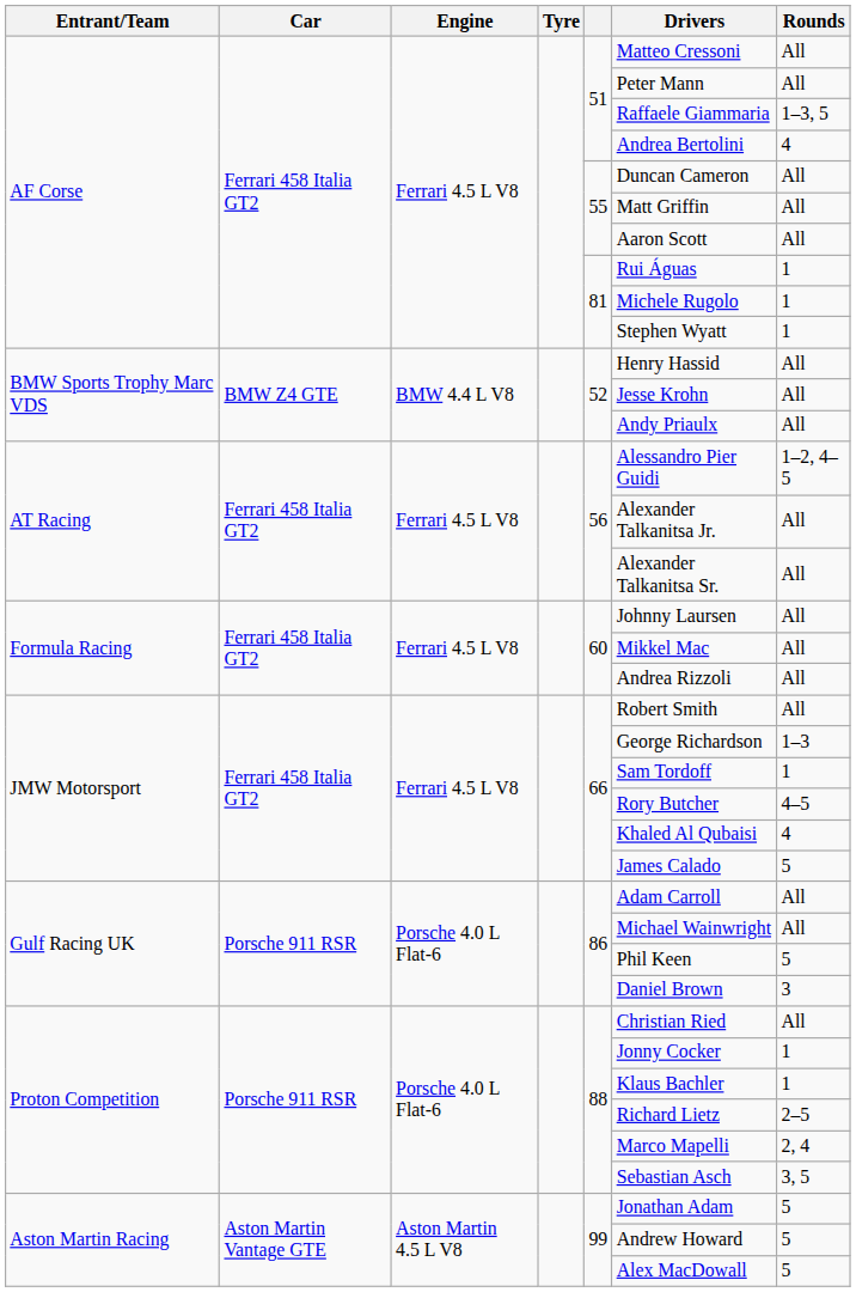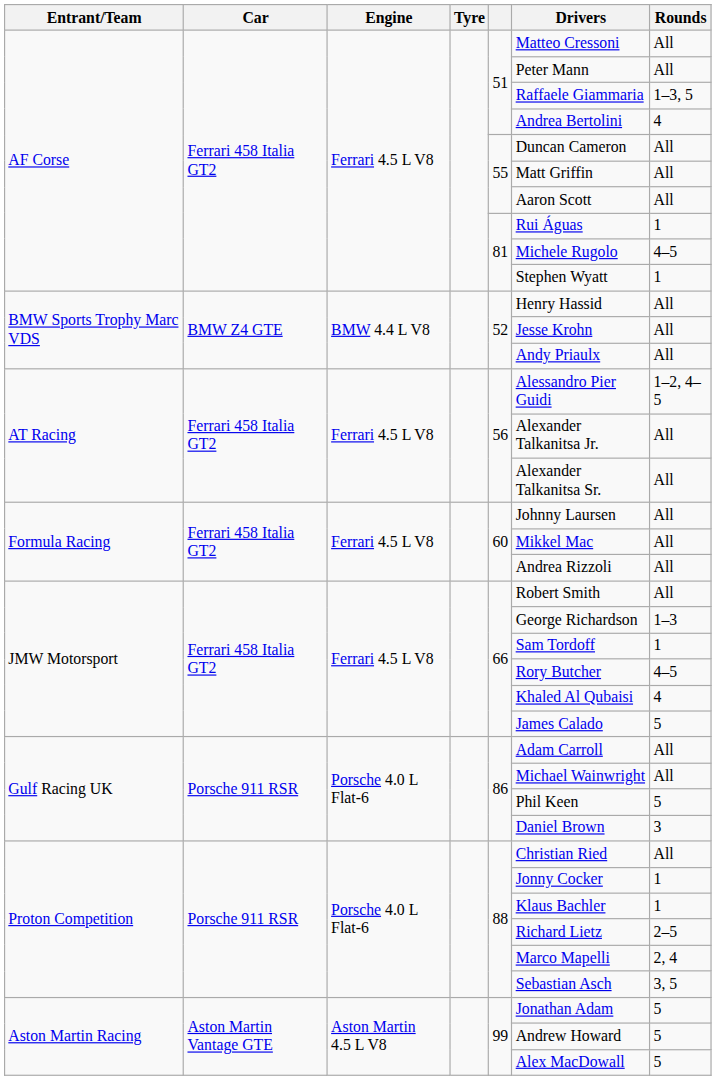row 10 | Rounds: 1 -> 4–5
